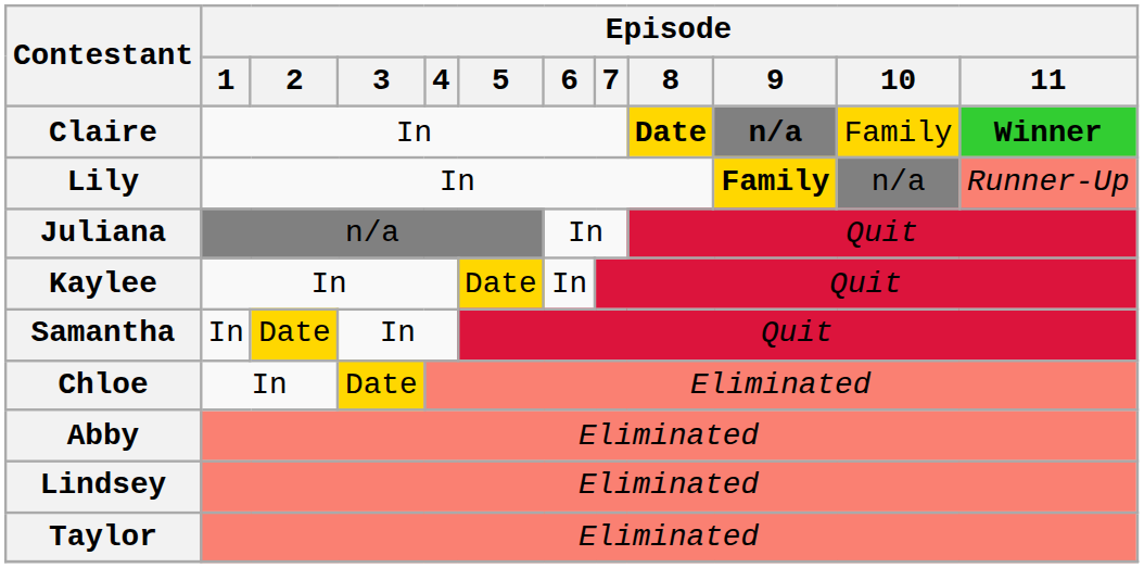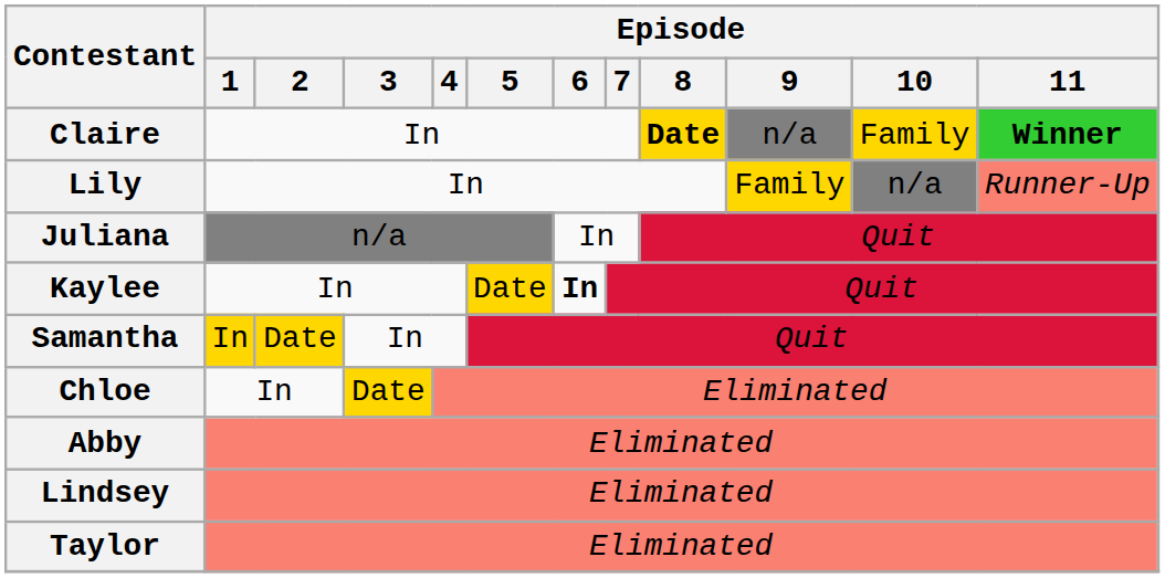Claire | Episode / 9: bold -> normal
Lily | Episode / 9: bold -> normal
Kaylee | Episode / 6: normal -> bold
Samantha | Episode / 1: no background -> gold background
